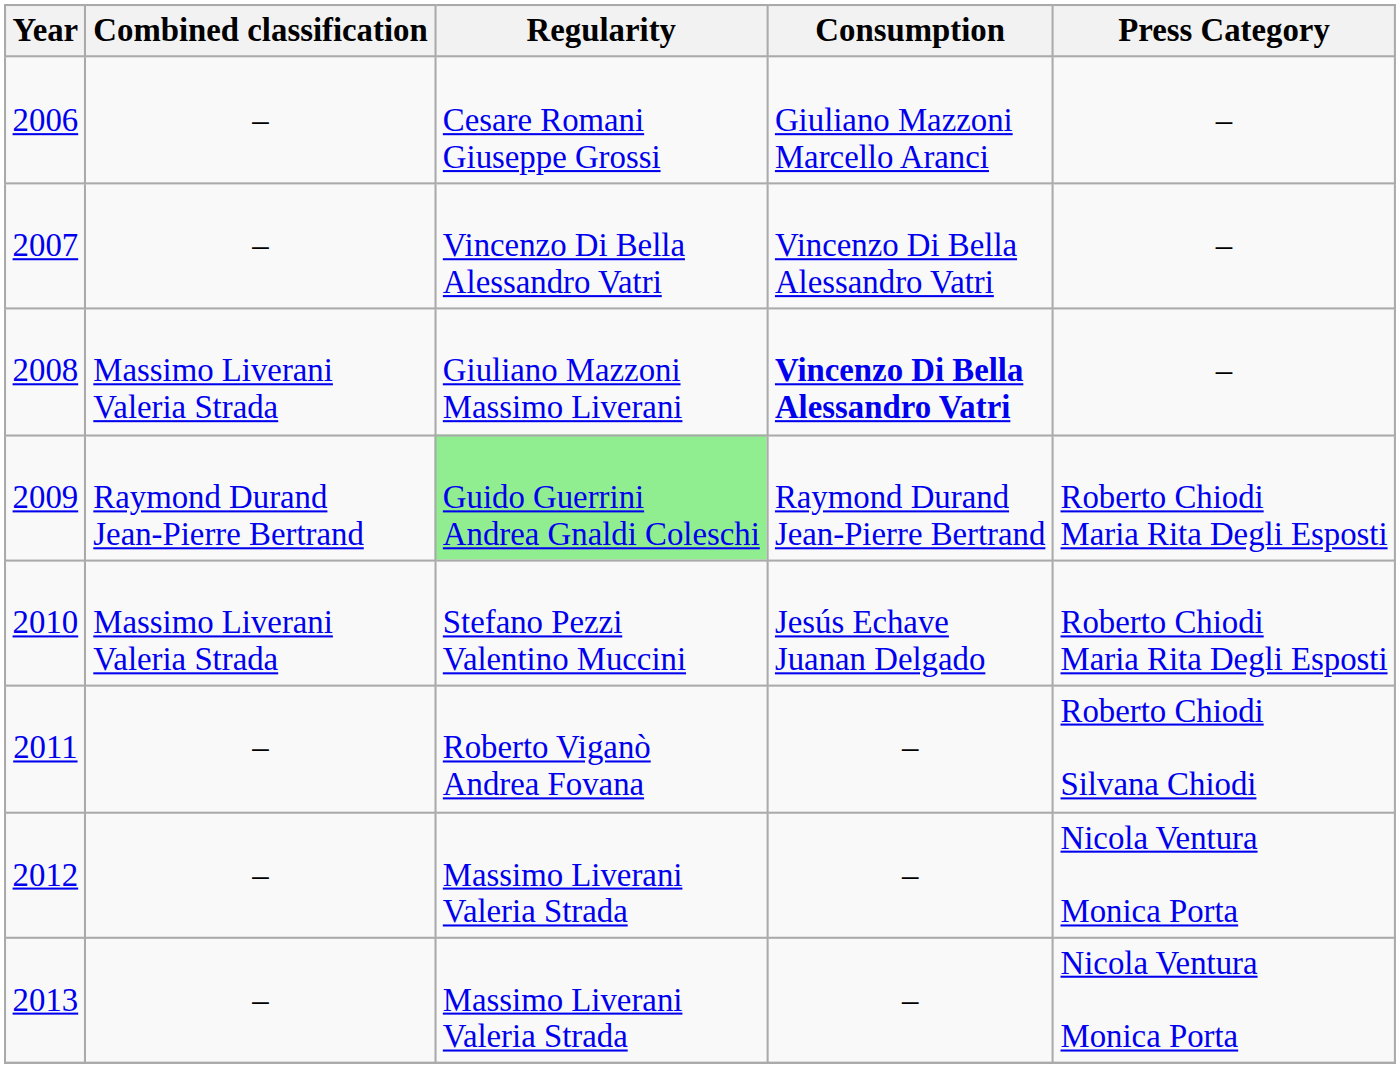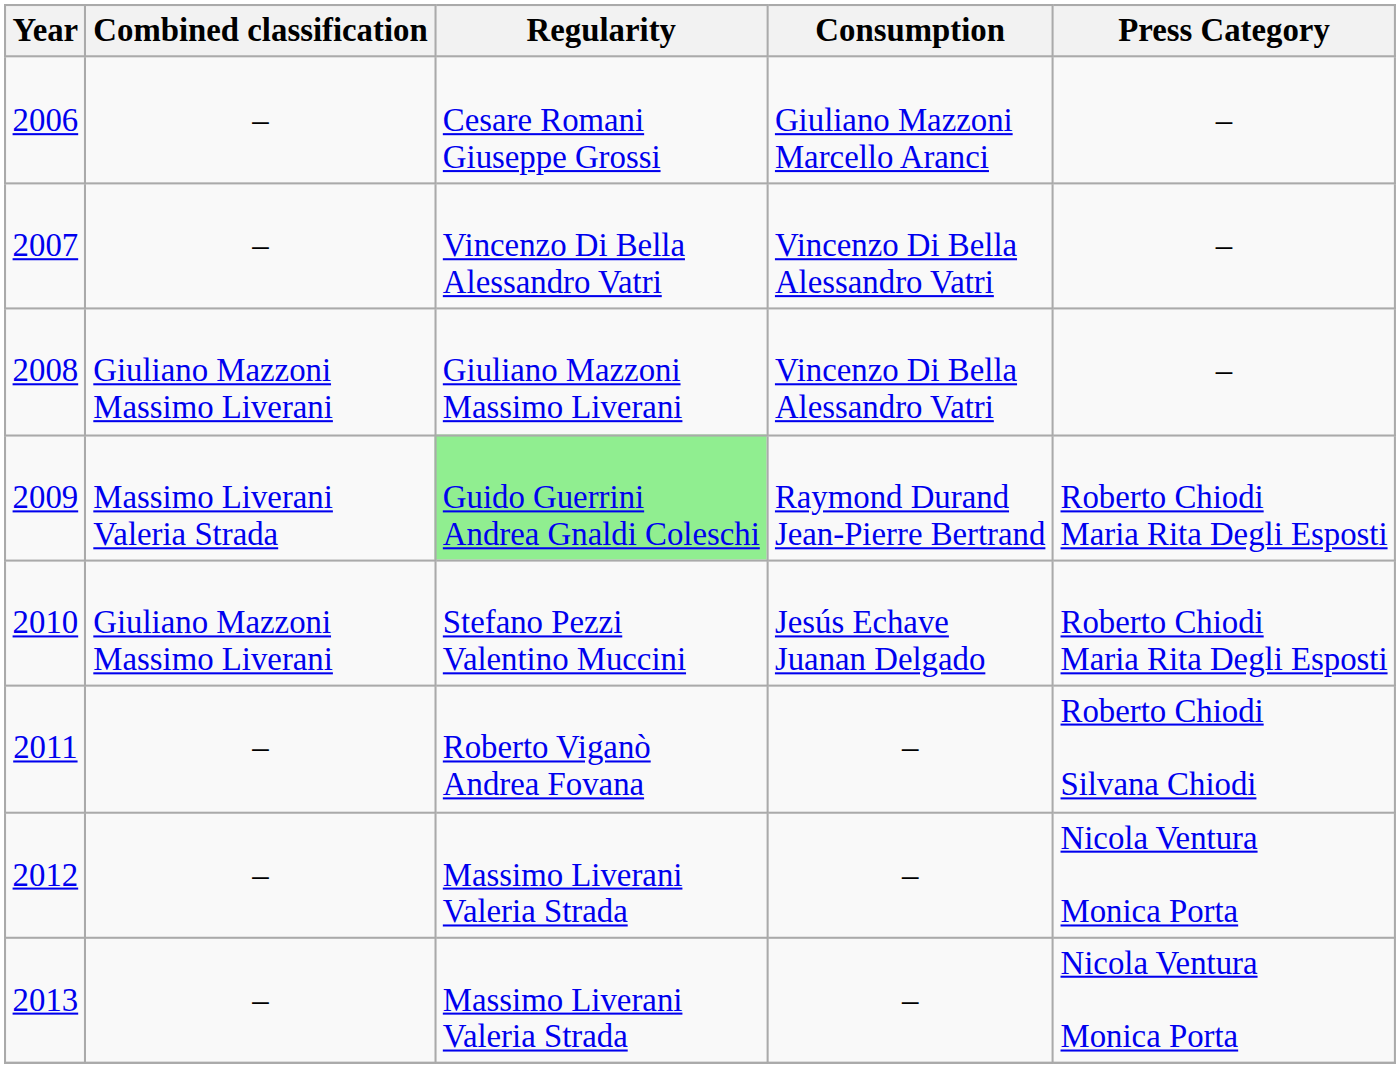2008 | Combined classification: Massimo Liverani Valeria Strada -> Giuliano Mazzoni Massimo Liverani
2008 | Consumption: bold -> normal
2009 | Combined classification: Raymond Durand Jean-Pierre Bertrand -> Massimo Liverani Valeria Strada
2010 | Combined classification: Massimo Liverani Valeria Strada -> Giuliano Mazzoni Massimo Liverani
